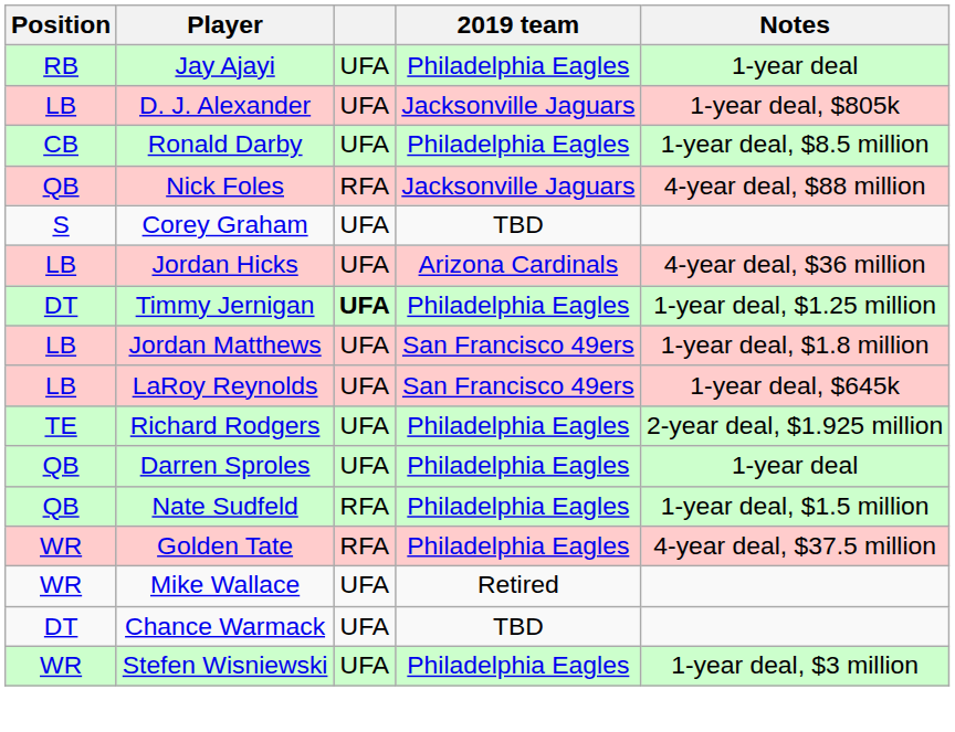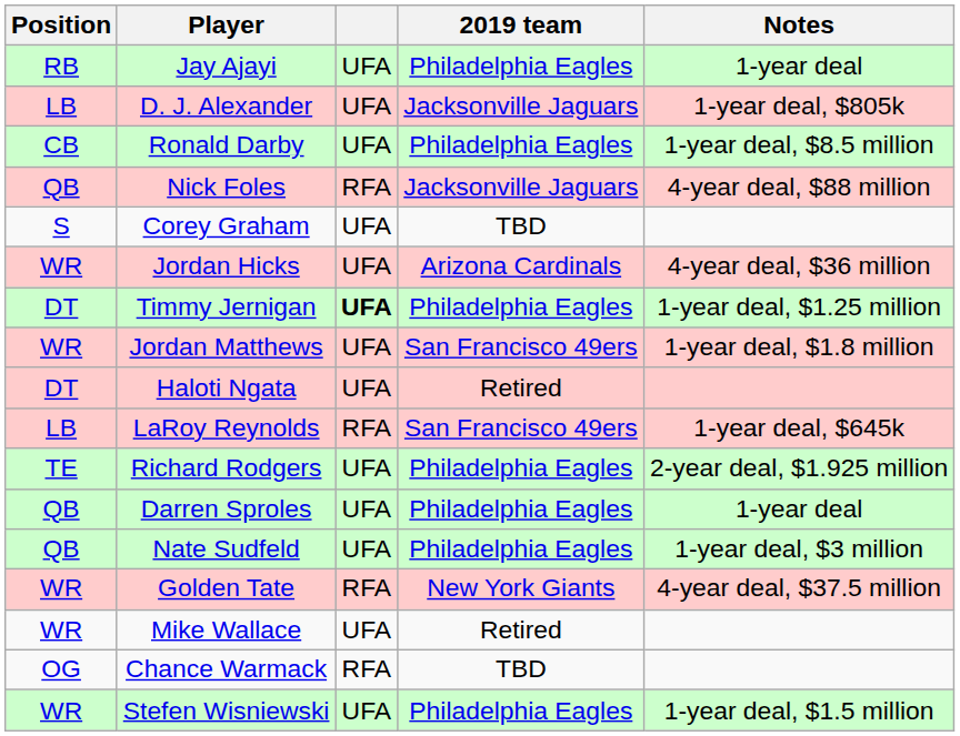Jordan Hicks | Position: LB -> WR
Jordan Matthews | Position: LB -> WR
+ row: DT | Haloti Ngata | UFA | Retired
LaRoy Reynolds | column 3: UFA -> RFA
Nate Sudfeld | column 3: RFA -> UFA
Nate Sudfeld | Notes: 1-year deal, $1.5 million -> 1-year deal, $3 million
Golden Tate | 2019 team: Philadelphia Eagles -> New York Giants
Chance Warmack | Position: DT -> OG
Chance Warmack | column 3: UFA -> RFA
Stefen Wisniewski | Notes: 1-year deal, $3 million -> 1-year deal, $1.5 million
